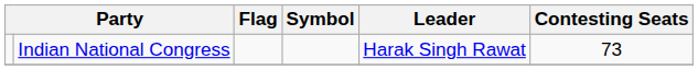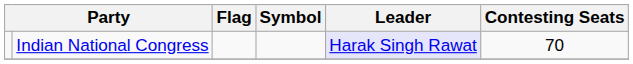Indian National Congress | Leader: no background -> lavender background
Indian National Congress | Contesting Seats: 73 -> 70
